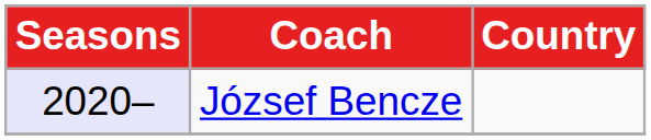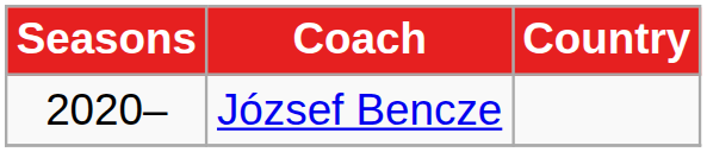József Bencze | Seasons: lavender background -> no background
